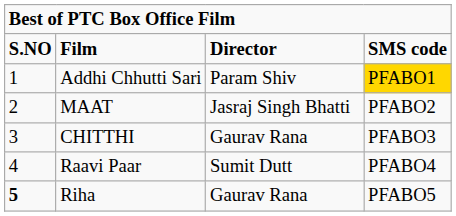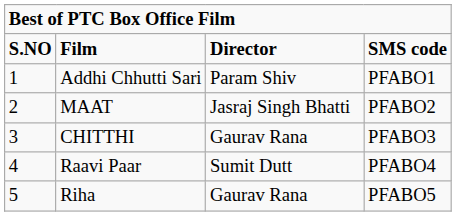Addhi Chhutti Sari | column 4: gold background -> no background
Riha | column 1: bold -> normal
